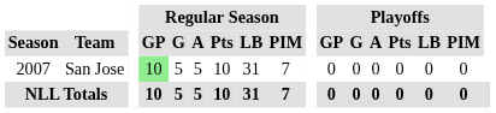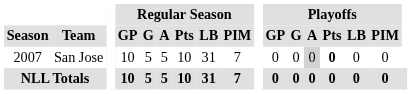San Jose | Regular Season / GP: lightgreen background -> no background
San Jose | Playoffs / A: no background -> lightgrey background
San Jose | Playoffs / Pts: normal -> bold
